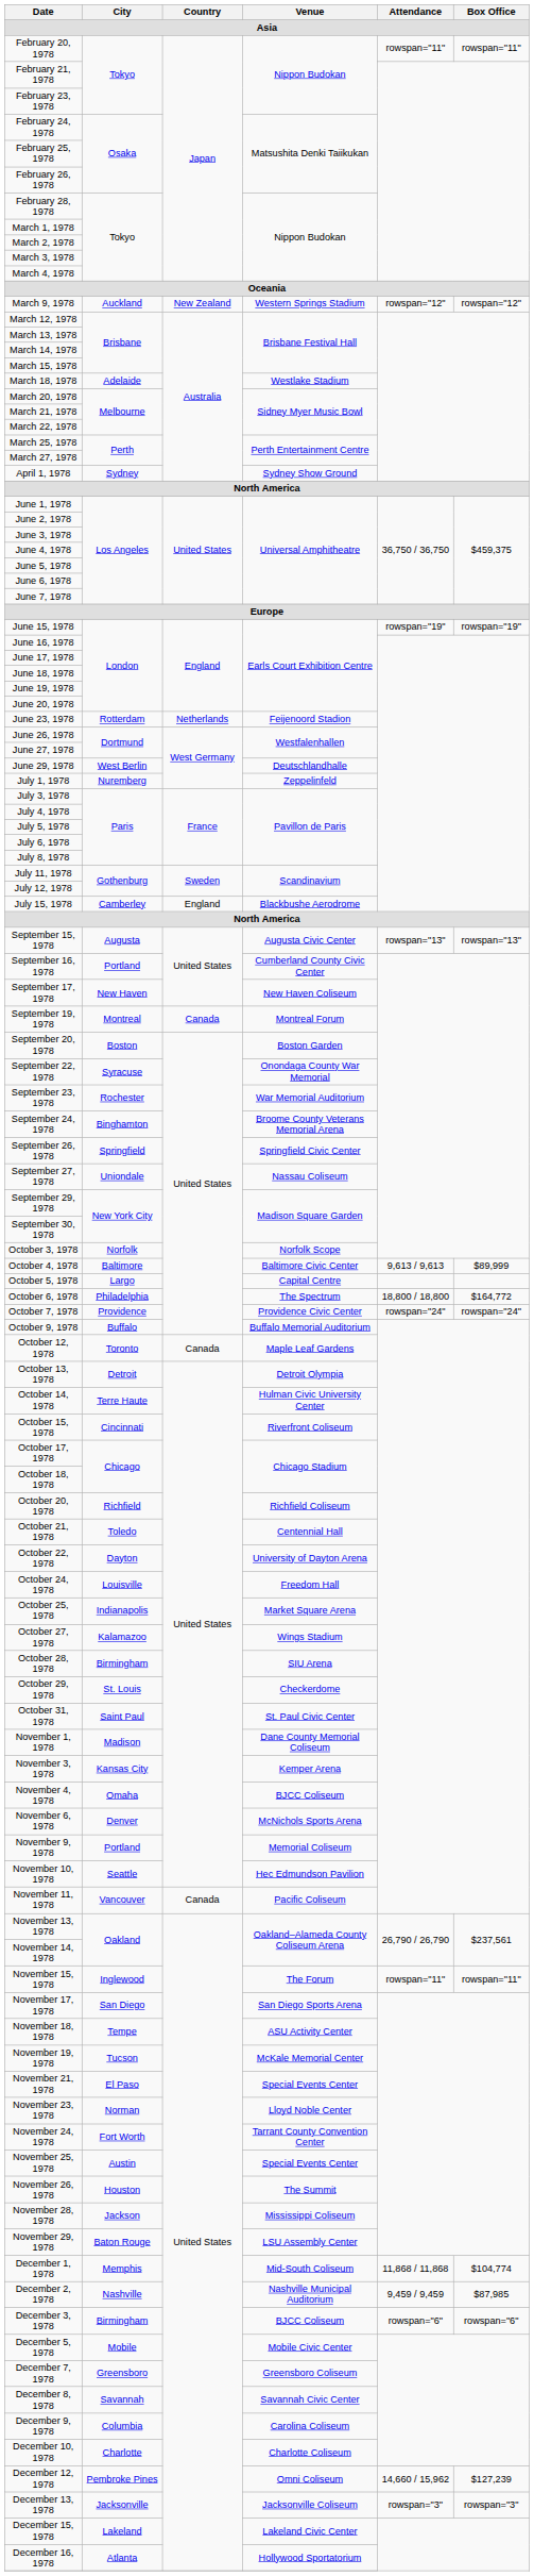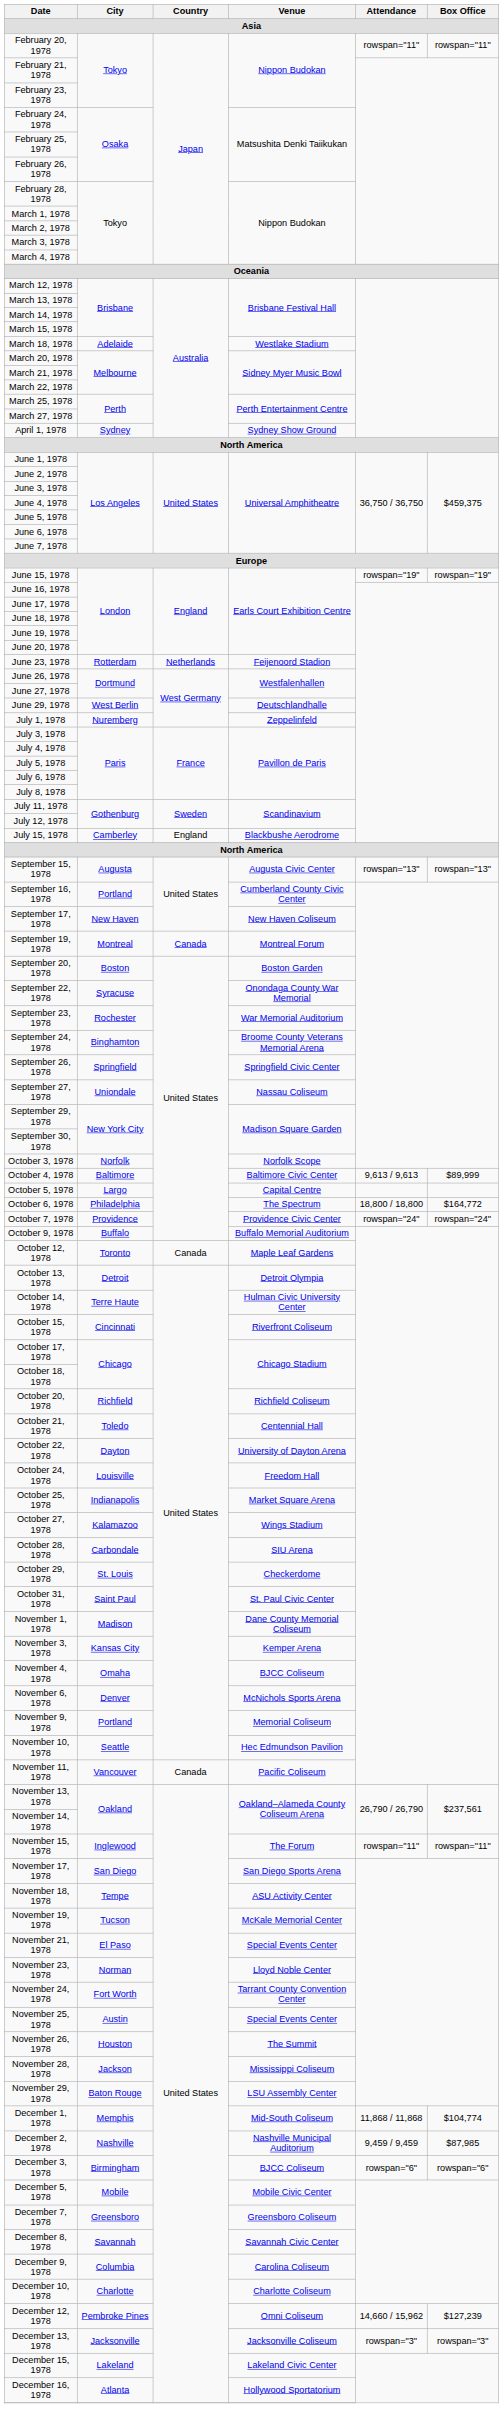- row: March 9, 1978 | Auckland | New Zealand | Western Springs Stadium | rowspan="12" | rowspan="12"
October 28, 1978 | City: Birmingham -> Carbondale
